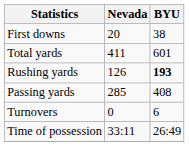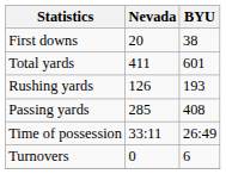Rushing yards | BYU: bold -> normal
rows swapped: Turnovers <-> Time of possession
